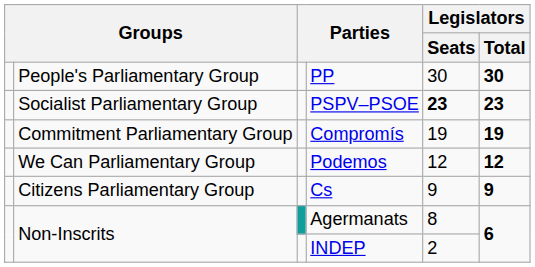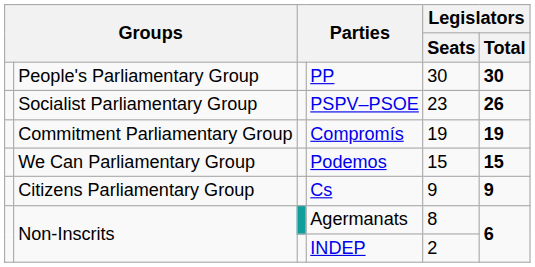PSPV–PSOE | Legislators / Seats: bold -> normal
PSPV–PSOE | Legislators / Total: 23 -> 26
Podemos | Legislators / Seats: 12 -> 15
Podemos | Legislators / Total: 12 -> 15
